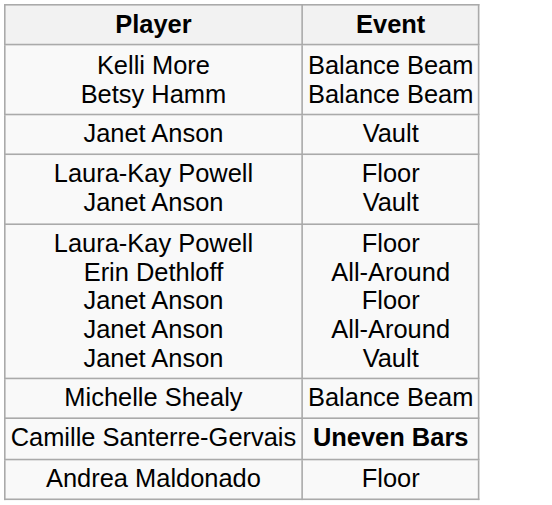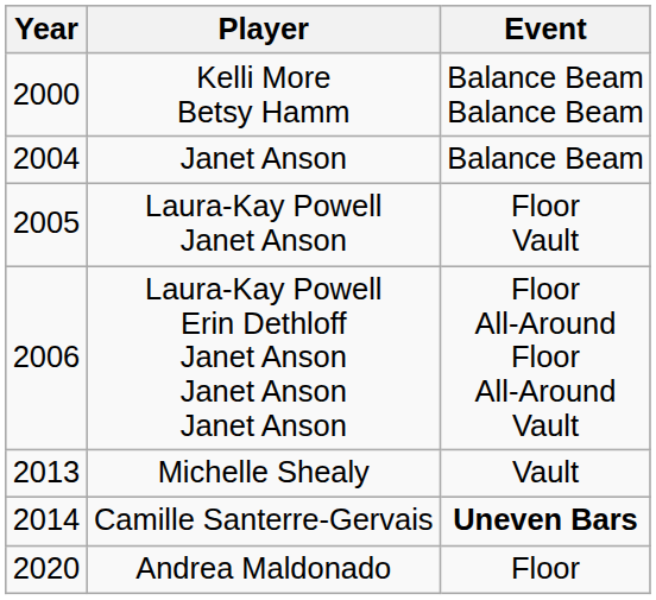+ column: Year | 2000 | 2004 | 2005 | 2006 | 2013 | 2014 | 2020
Janet Anson | Event: Vault -> Balance Beam
Michelle Shealy | Event: Balance Beam -> Vault
